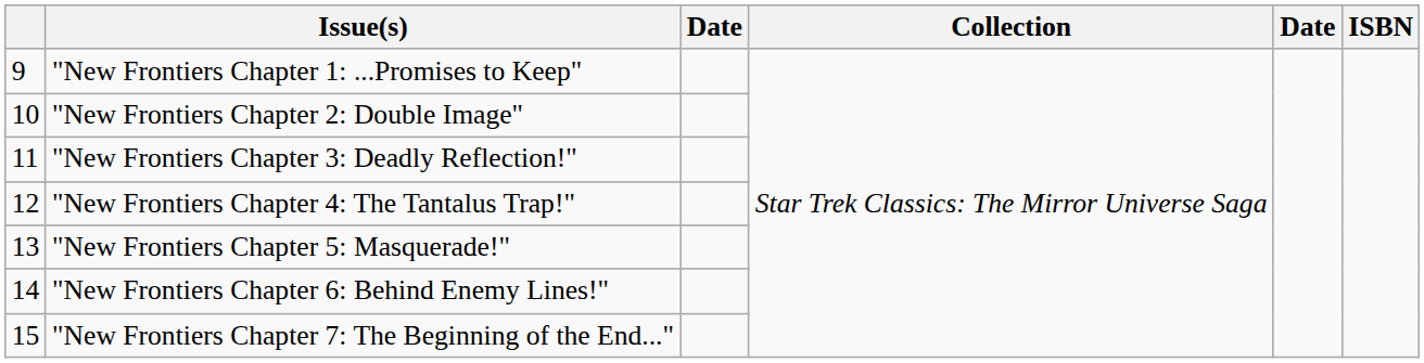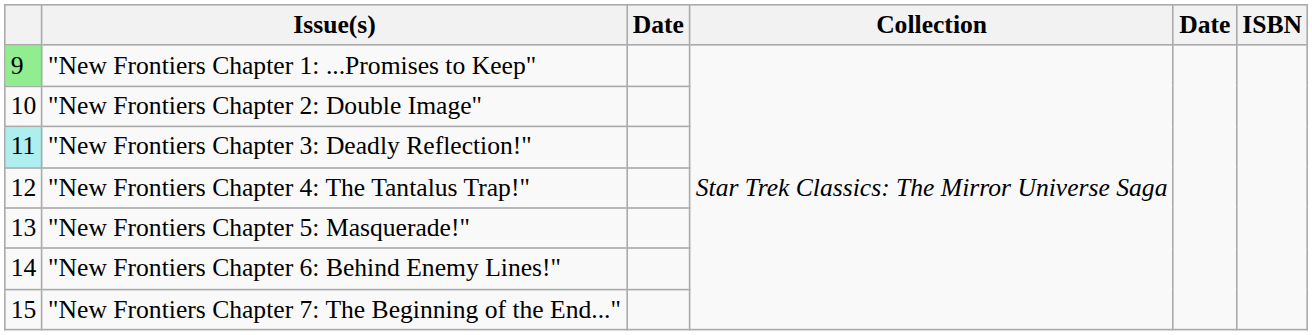"New Frontiers Chapter 1: ...Promises to Keep" | column 1: no background -> lightgreen background
"New Frontiers Chapter 3: Deadly Reflection!" | column 1: no background -> paleturquoise background
